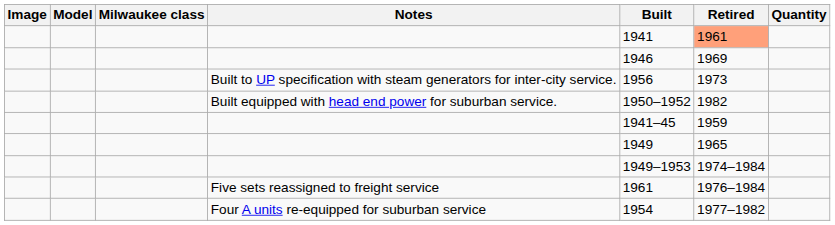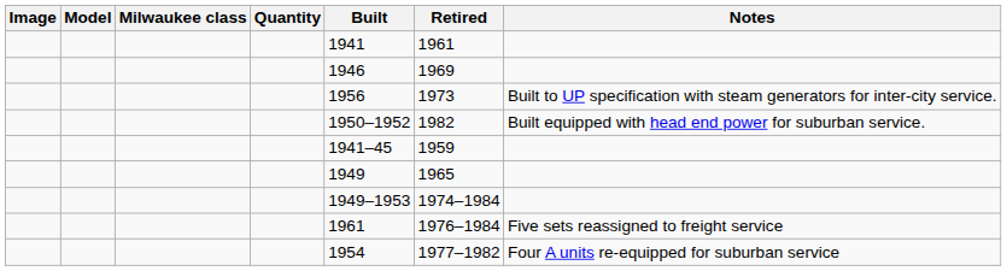columns swapped: Quantity <-> Notes
row 2 | Retired: lightsalmon background -> no background
